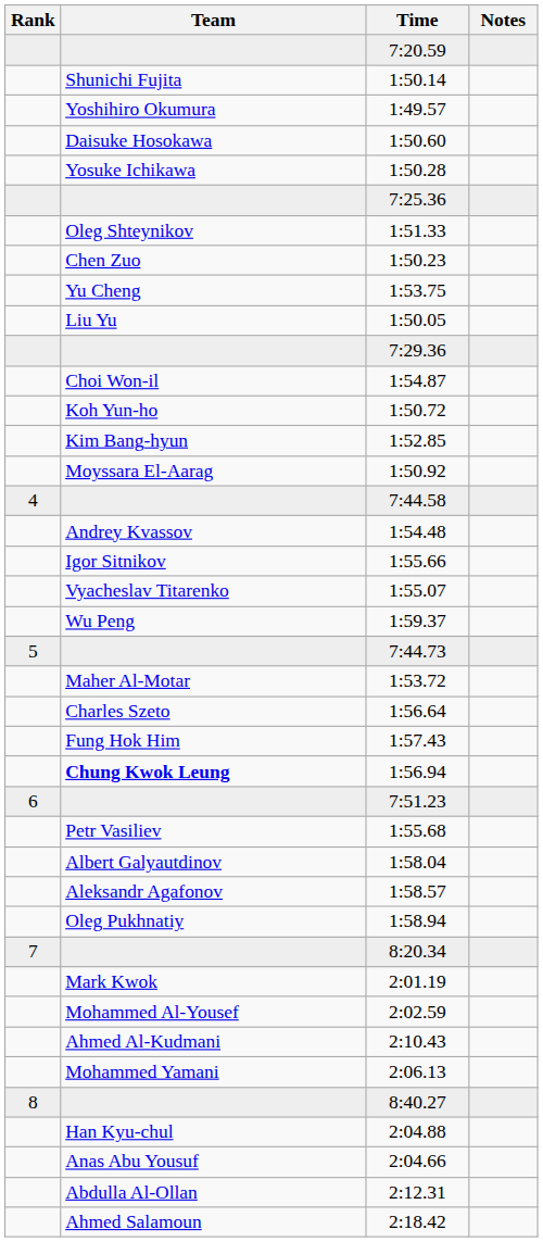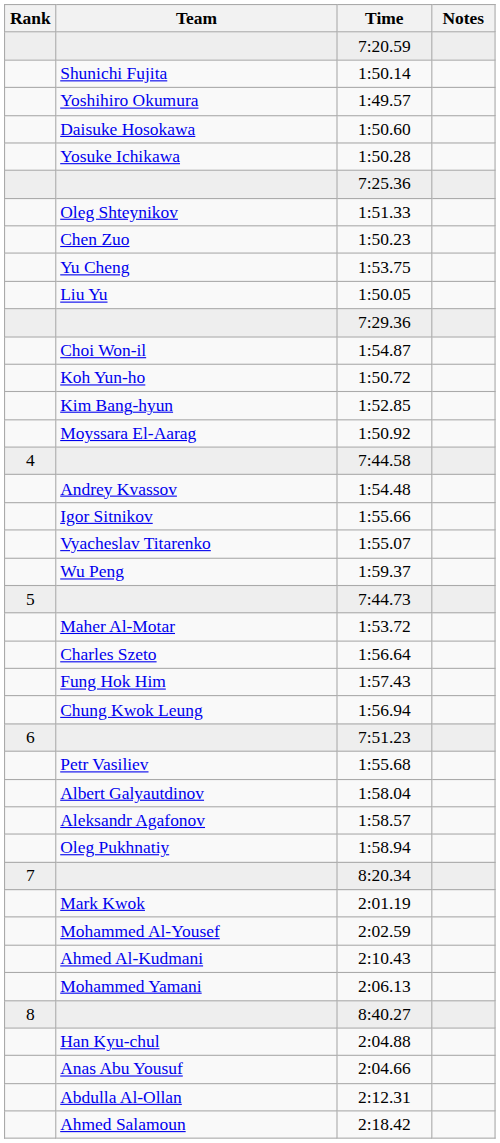1:56.94 | Team: bold -> normal
